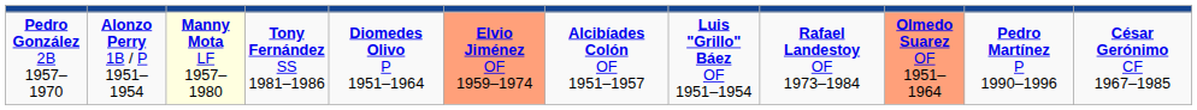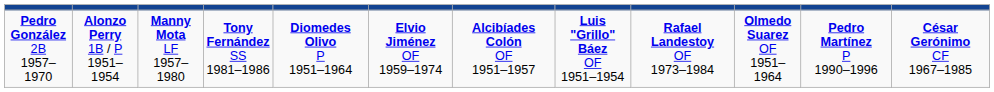Pedro González 2B 1957–1970 | column 3: lightyellow background -> no background
Pedro González 2B 1957–1970 | column 6: lightsalmon background -> no background
Pedro González 2B 1957–1970 | column 10: lightsalmon background -> no background
